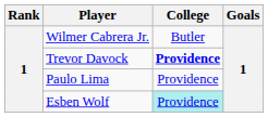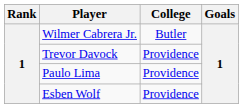Trevor Davock | College: bold -> normal
Esben Wolf | College: paleturquoise background -> no background
